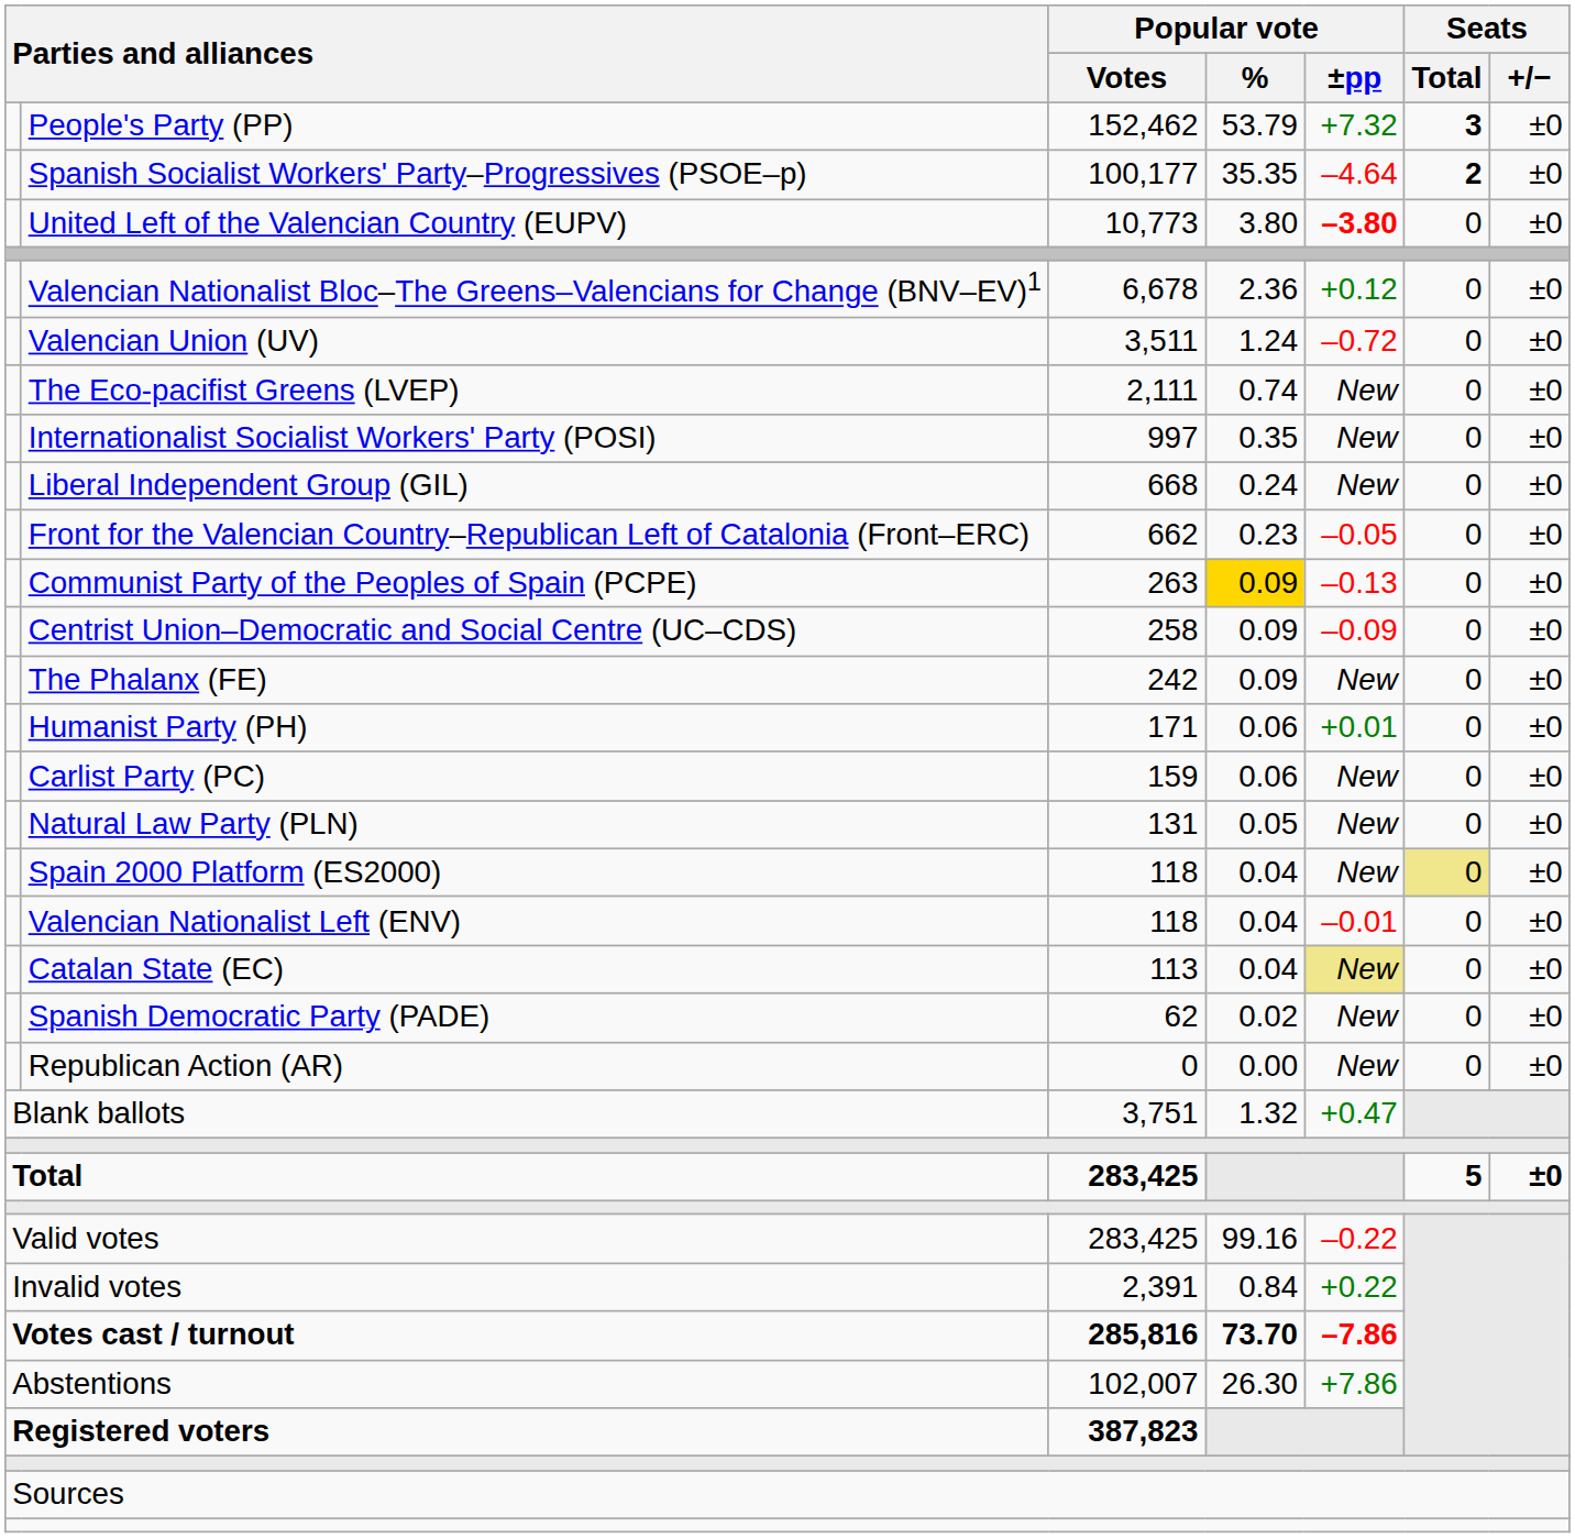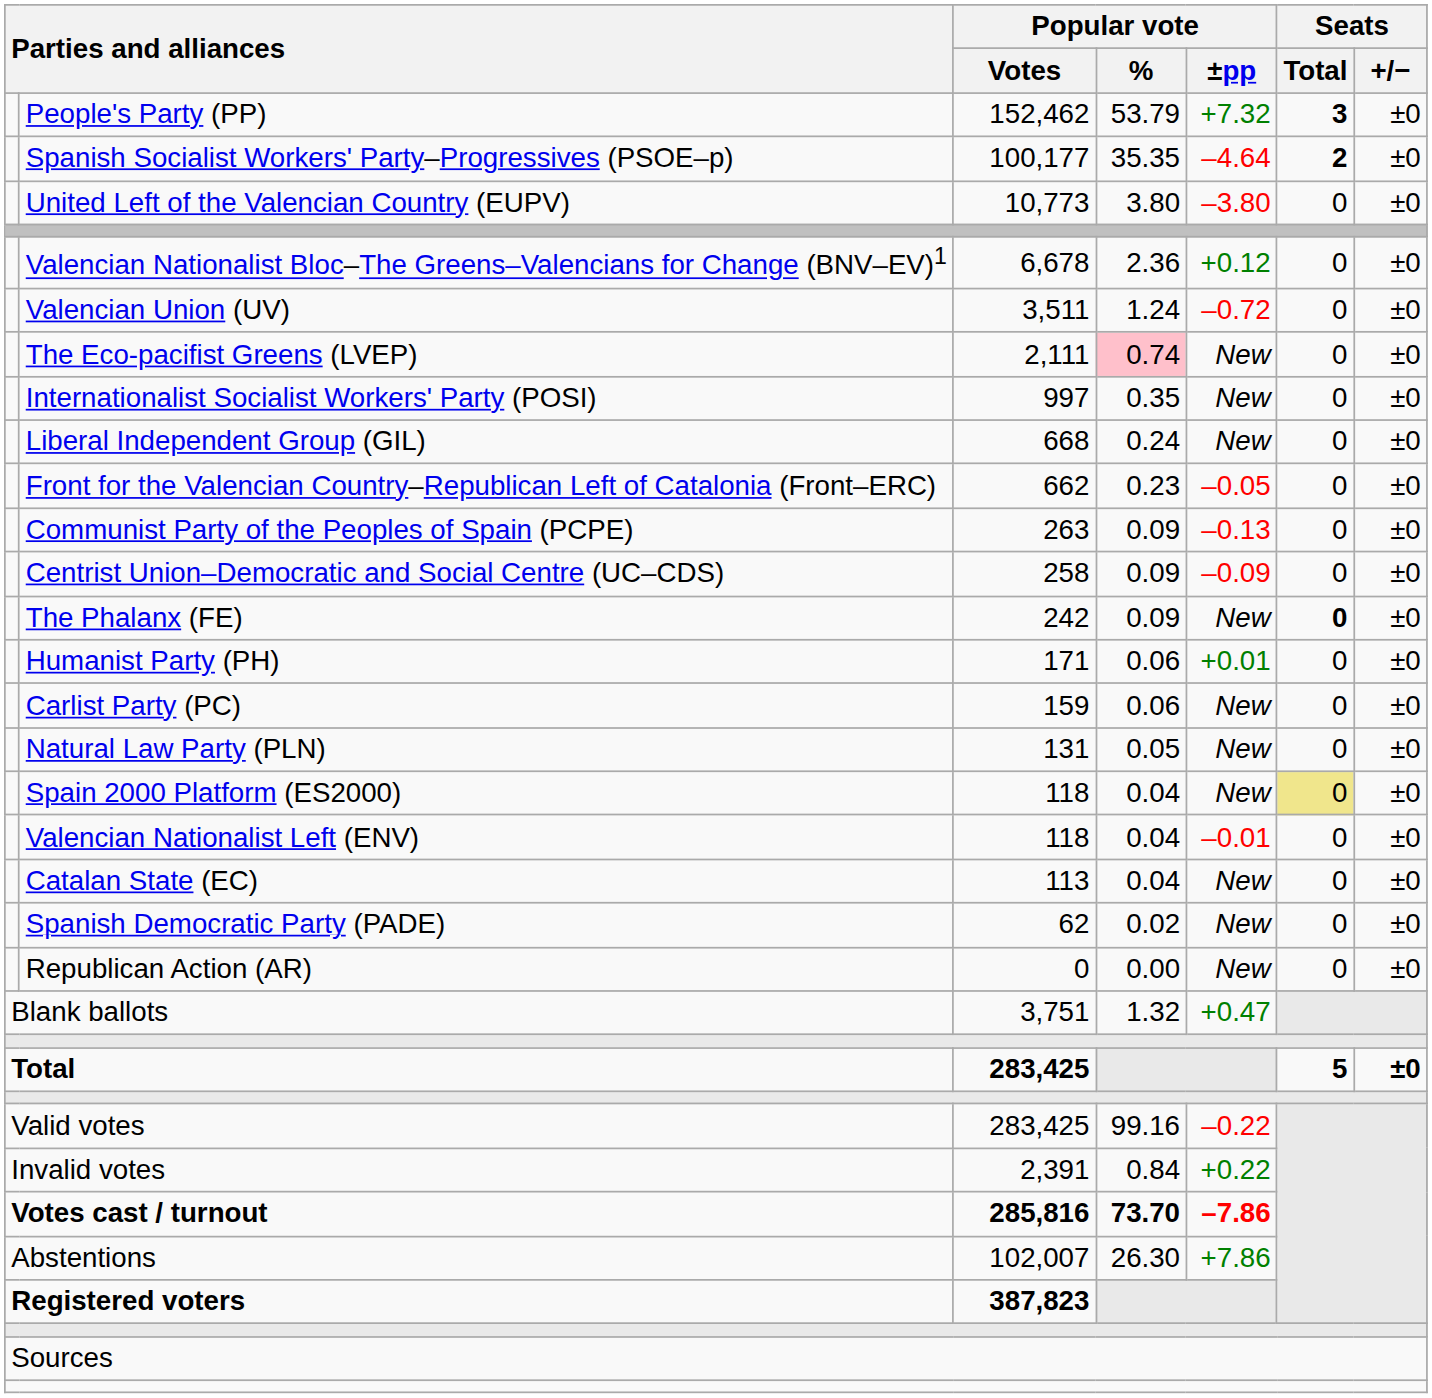United Left of the Valencian Country (EUPV) | Popular vote / ±pp: bold -> normal
The Eco-pacifist Greens (LVEP) | Popular vote / %: no background -> pink background
Communist Party of the Peoples of Spain (PCPE) | Popular vote / %: gold background -> no background
The Phalanx (FE) | Seats / Total: normal -> bold
Catalan State (EC) | Popular vote / ±pp: khaki background -> no background
